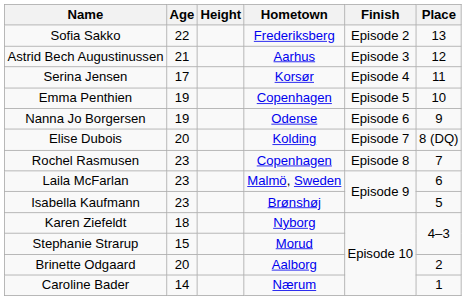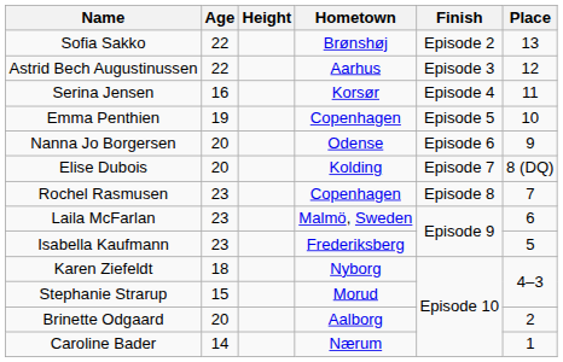Sofia Sakko | Hometown: Frederiksberg -> Brønshøj
Astrid Bech Augustinussen | Age: 21 -> 22
Serina Jensen | Age: 17 -> 16
Nanna Jo Borgersen | Age: 19 -> 20
Isabella Kaufmann | Hometown: Brønshøj -> Frederiksberg
